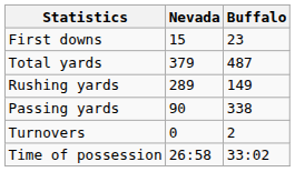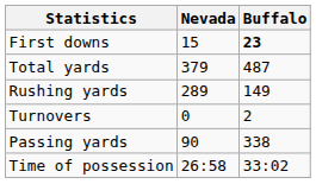First downs | Buffalo: normal -> bold
rows swapped: Passing yards <-> Turnovers
